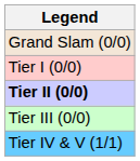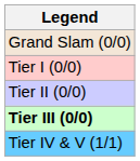Tier II (0/0) | Legend: bold -> normal
Tier III (0/0) | Legend: normal -> bold
